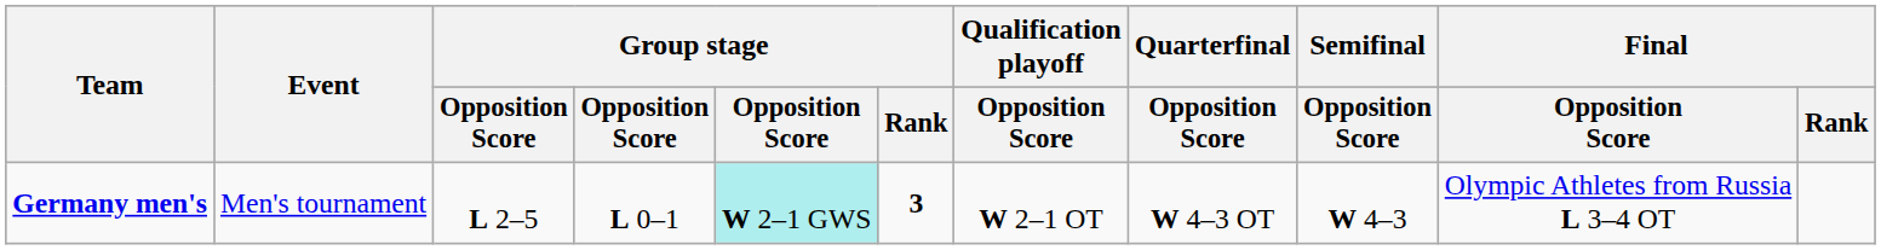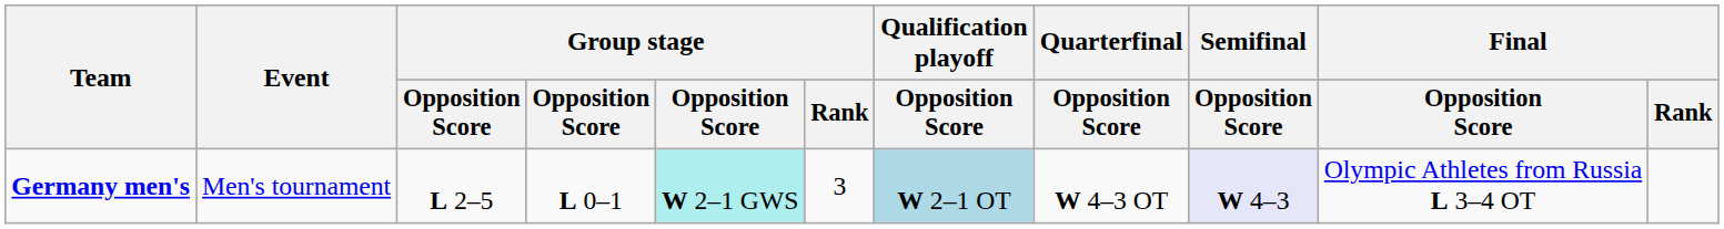Germany men's | Group stage / Rank: bold -> normal
Germany men's | Qualification playoff / Opposition Score: no background -> lightblue background
Germany men's | Semifinal / Opposition Score: no background -> lavender background
